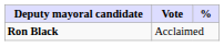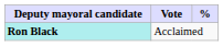Ron Black | Deputy mayoral candidate: no background -> paleturquoise background
